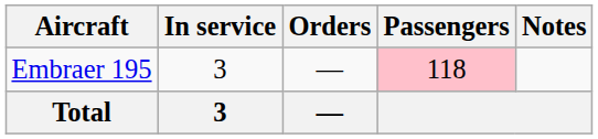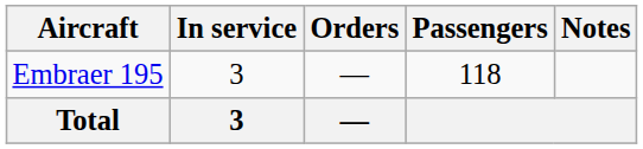Embraer 195 | Passengers: pink background -> no background
